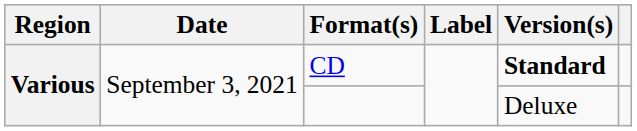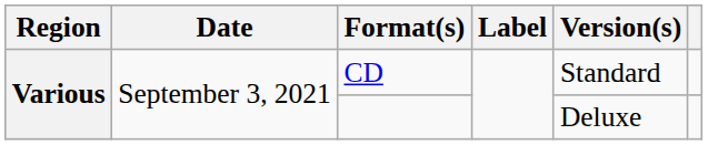CD | Version(s): bold -> normal
